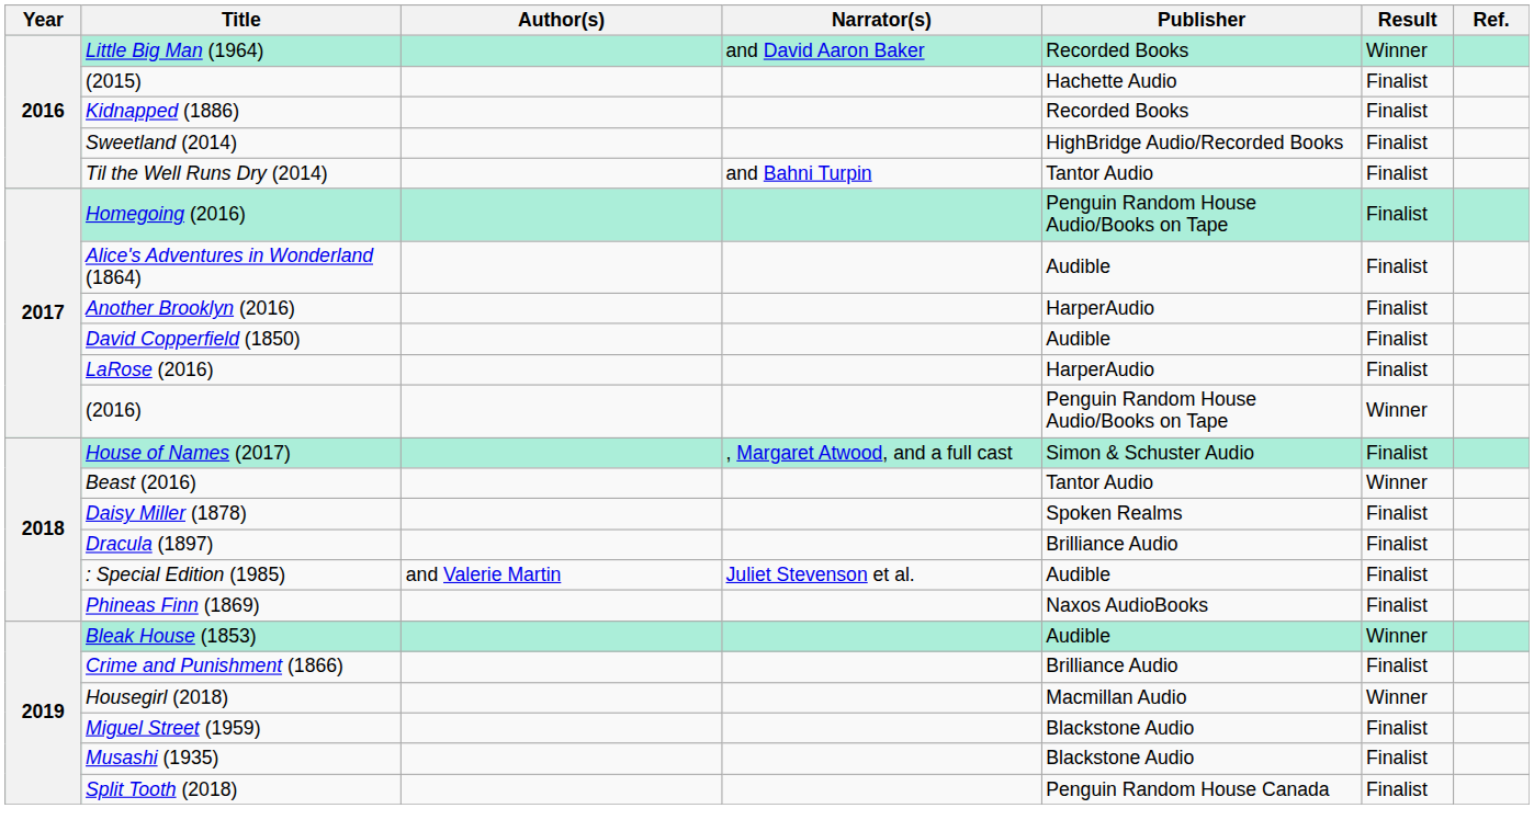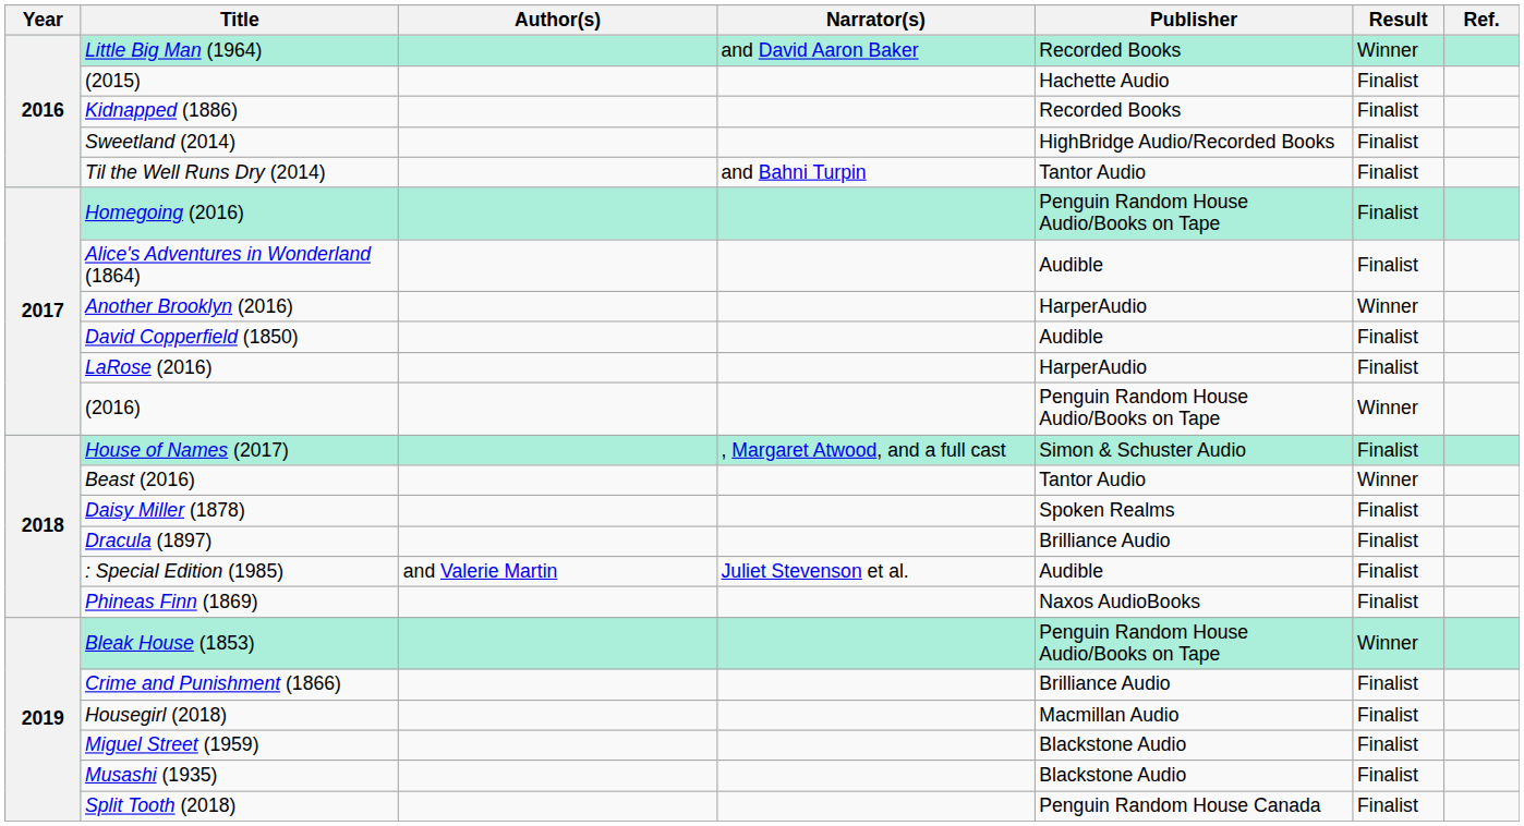Another Brooklyn (2016) | Result: Finalist -> Winner
Bleak House (1853) | Publisher: Audible -> Penguin Random House Audio/Books on Tape
Housegirl (2018) | Result: Winner -> Finalist
